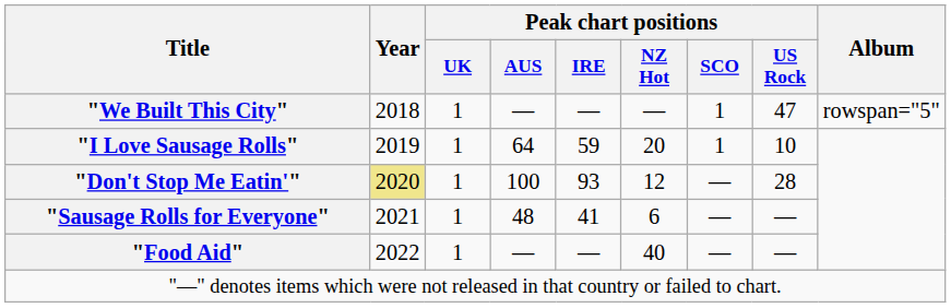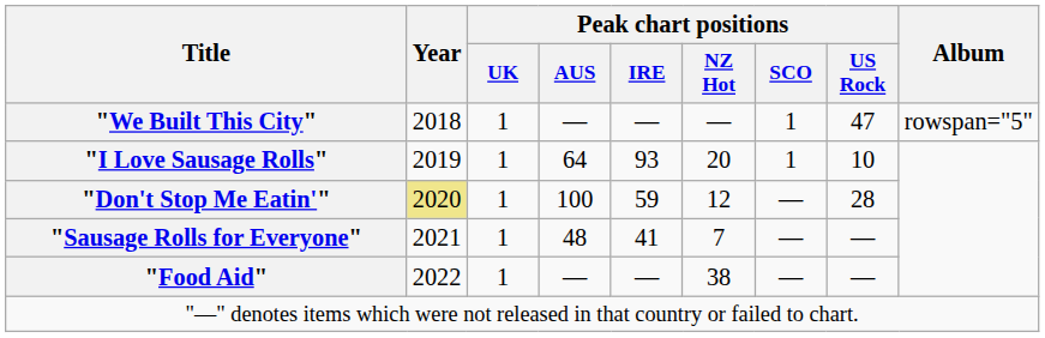"I Love Sausage Rolls" | Peak chart positions / IRE: 59 -> 93
"Don't Stop Me Eatin'" | Peak chart positions / IRE: 93 -> 59
"Sausage Rolls for Everyone" | Peak chart positions / NZ Hot: 6 -> 7
"Food Aid" | Peak chart positions / NZ Hot: 40 -> 38
